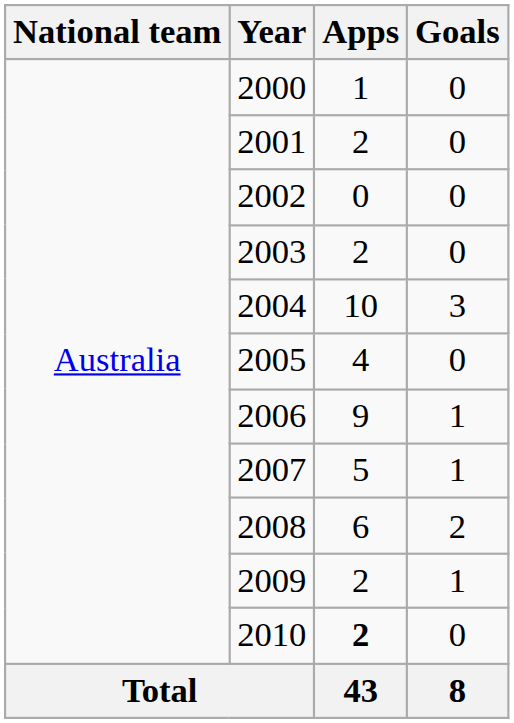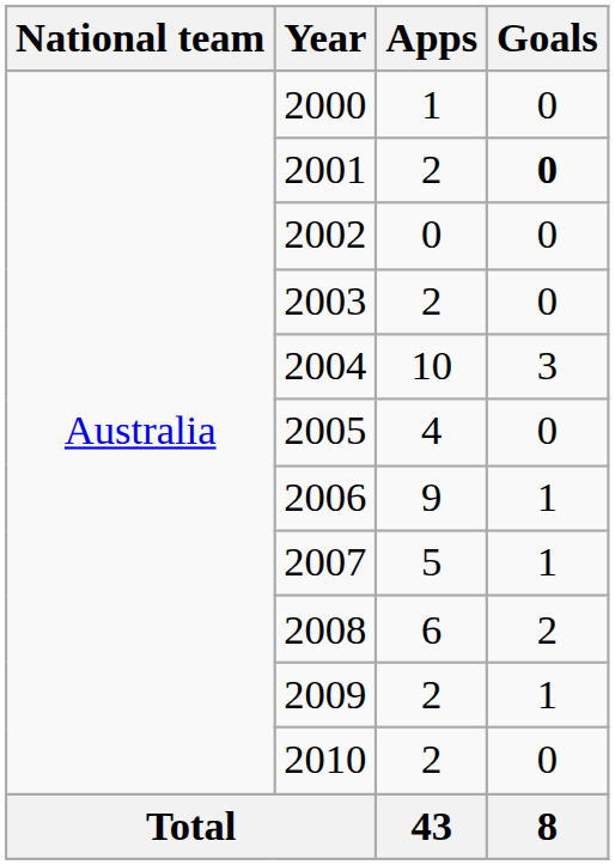2001 | Goals: normal -> bold
2010 | Apps: bold -> normal
